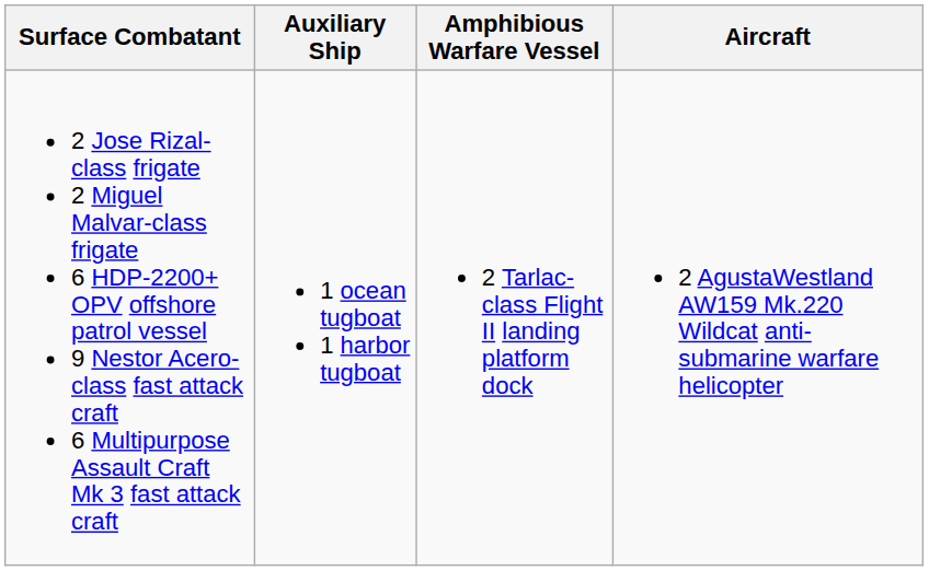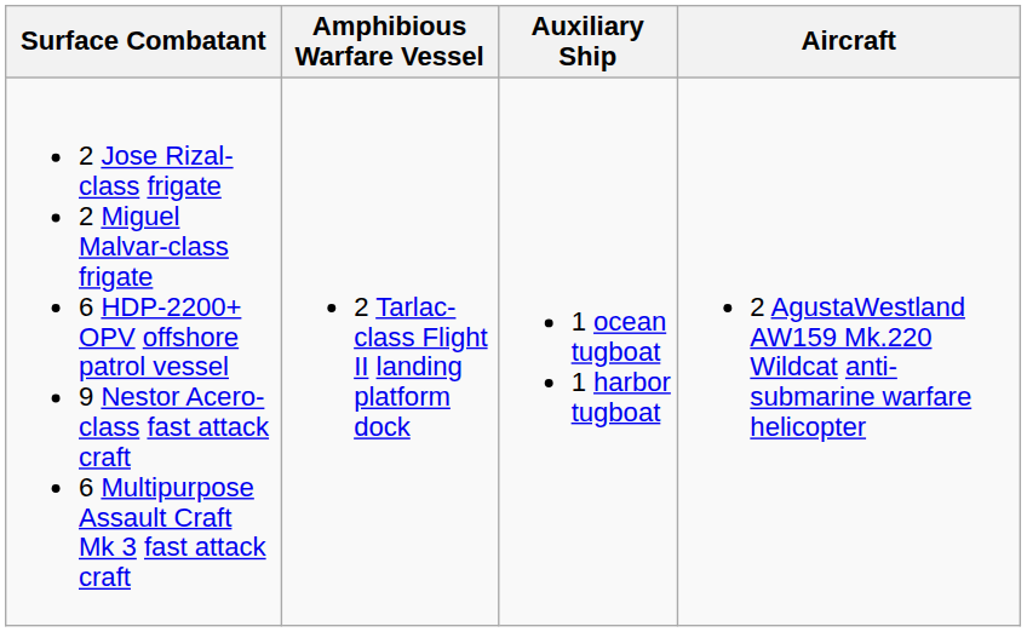columns swapped: Amphibious Warfare Vessel <-> Auxiliary Ship
